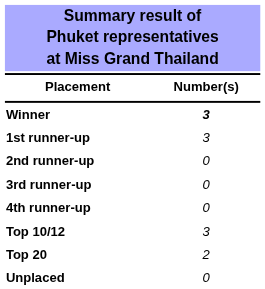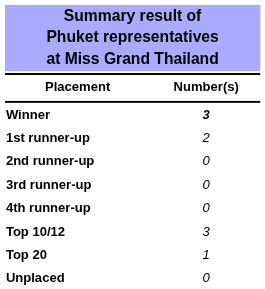row 4 | column 2: 3 -> 2
row 9 | column 2: 2 -> 1
